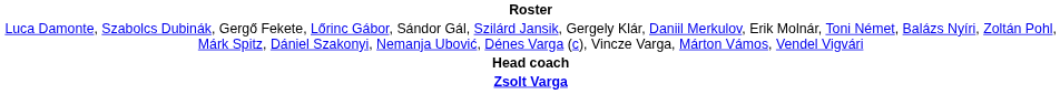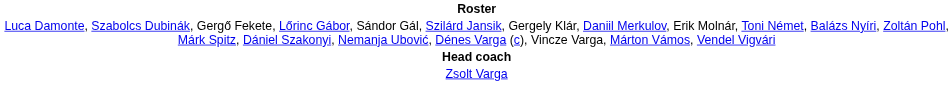row 4 | column 1: bold -> normal
